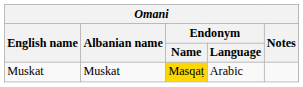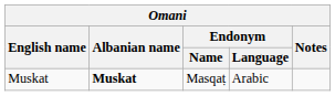row 4 | Albanian name: normal -> bold
row 4 | Endonym / Name: gold background -> no background
